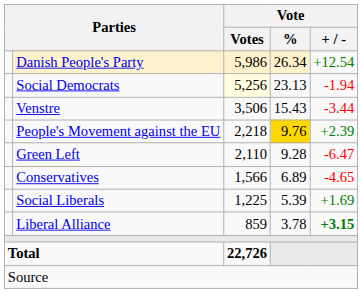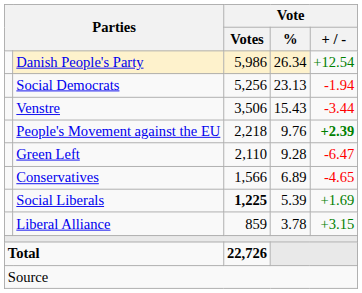Social Democrats | Vote / Votes: lightyellow background -> no background
People's Movement against the EU | Vote / %: gold background -> no background
People's Movement against the EU | Vote / + / -: normal -> bold
Social Liberals | Vote / Votes: normal -> bold
Liberal Alliance | Vote / + / -: bold -> normal
